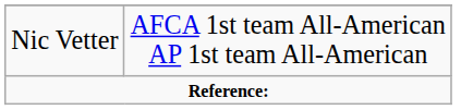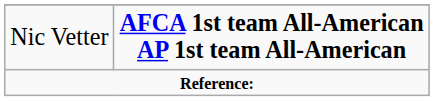Nic Vetter | column 2: normal -> bold
